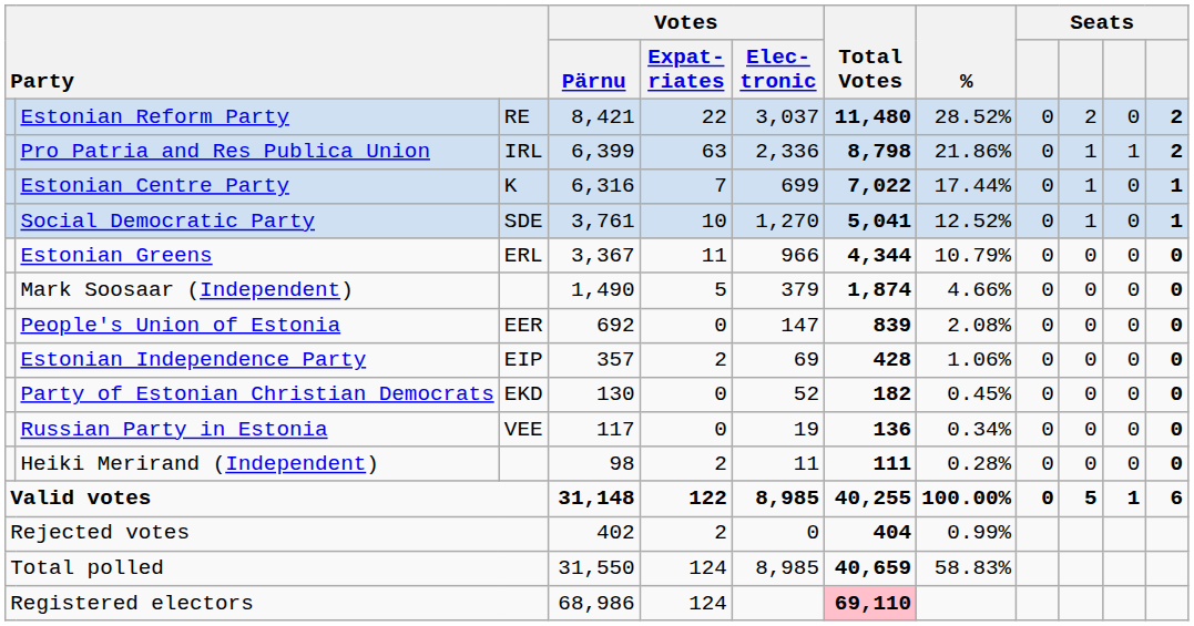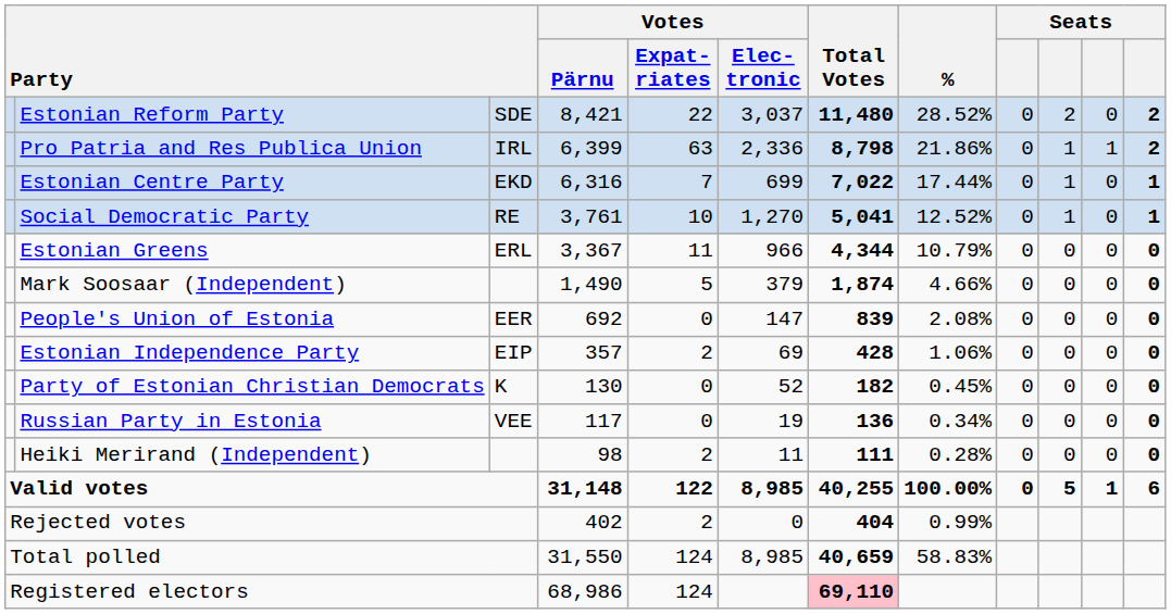Estonian Reform Party | column 3: RE -> SDE
Estonian Centre Party | column 3: K -> EKD
Social Democratic Party | column 3: SDE -> RE
Party of Estonian Christian Democrats | column 3: EKD -> K
